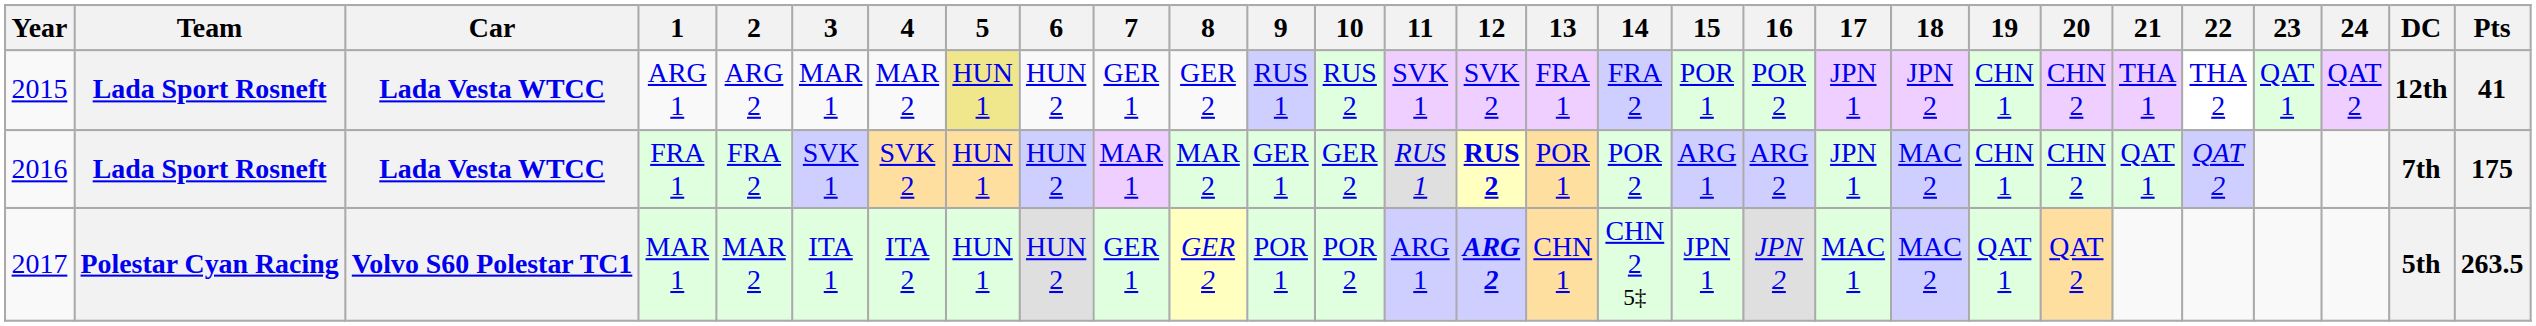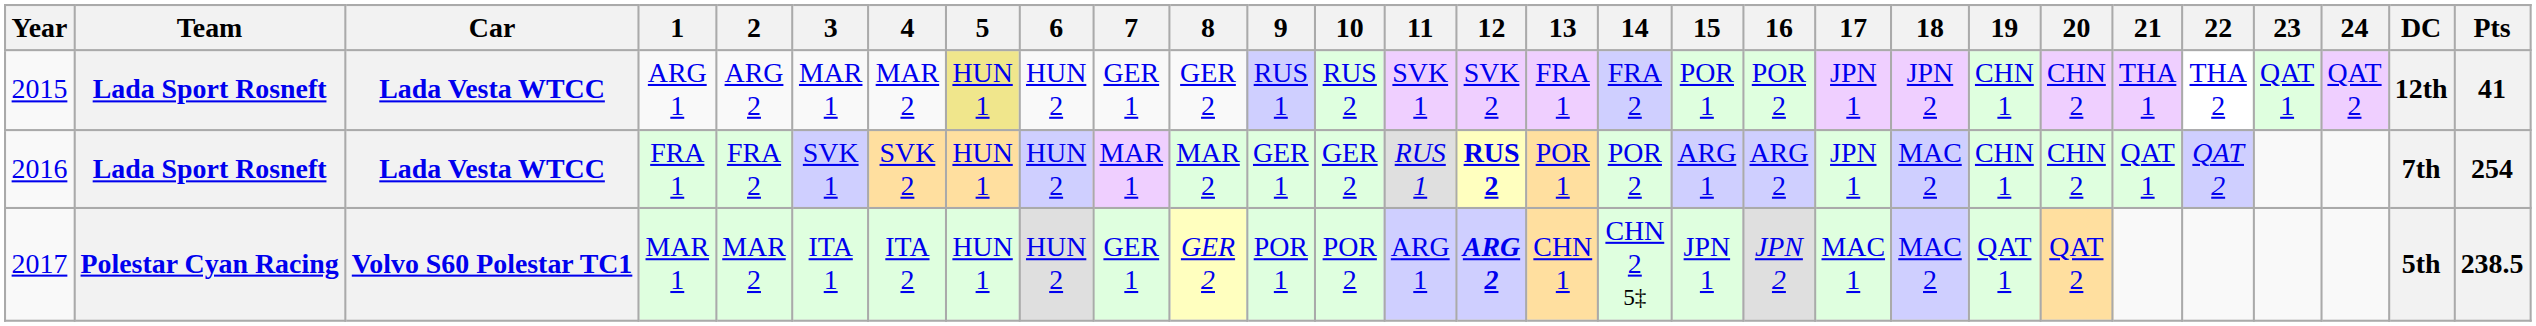row 3 | Pts: 175 -> 254
row 4 | Pts: 263.5 -> 238.5
